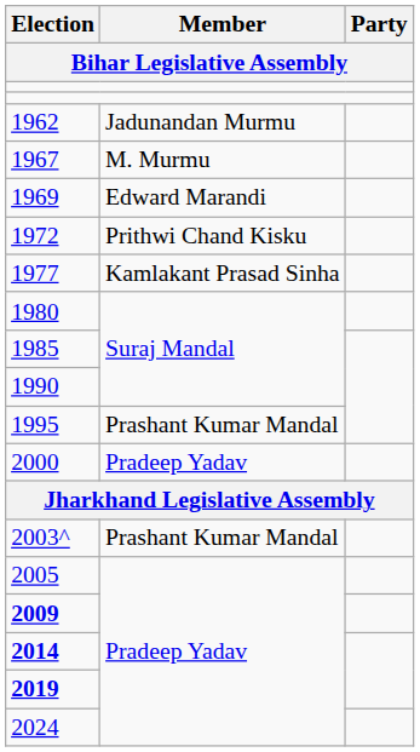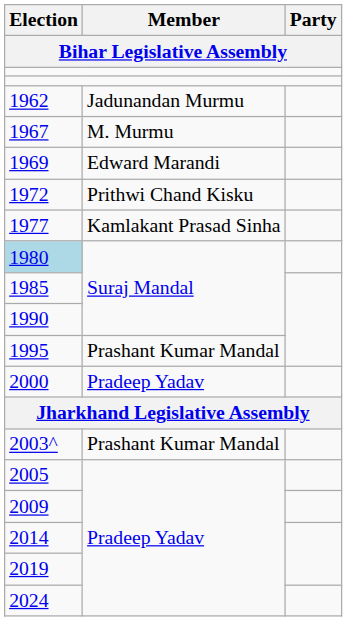1980 | Election: no background -> lightblue background
2009 | Election: bold -> normal
2014 | Election: bold -> normal
2019 | Election: bold -> normal
